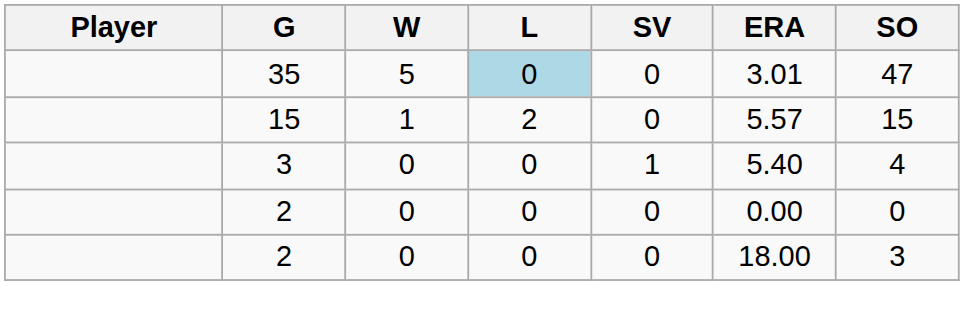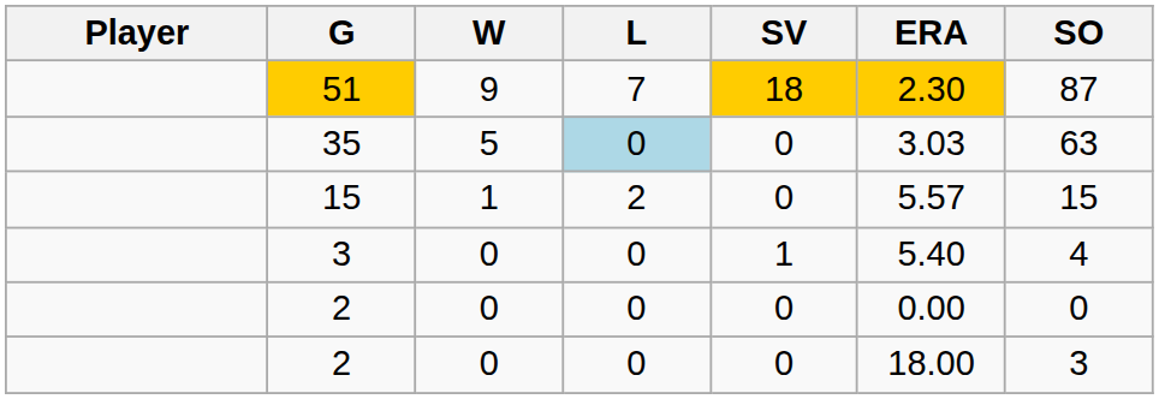+ row: 51 | 9 | 7 | 18 | 2.30 | 87
35 | ERA: 3.01 -> 3.03
35 | SO: 47 -> 63
